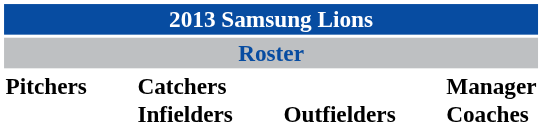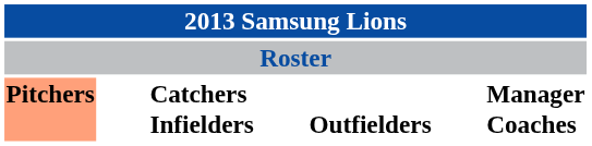Pitchers | column 1: no background -> lightsalmon background
